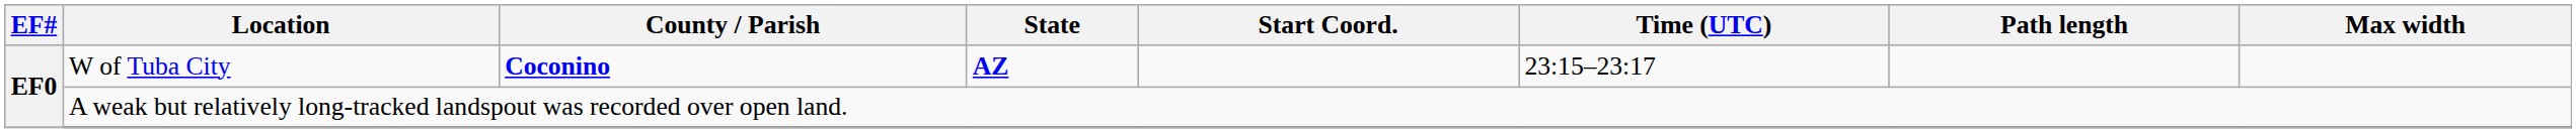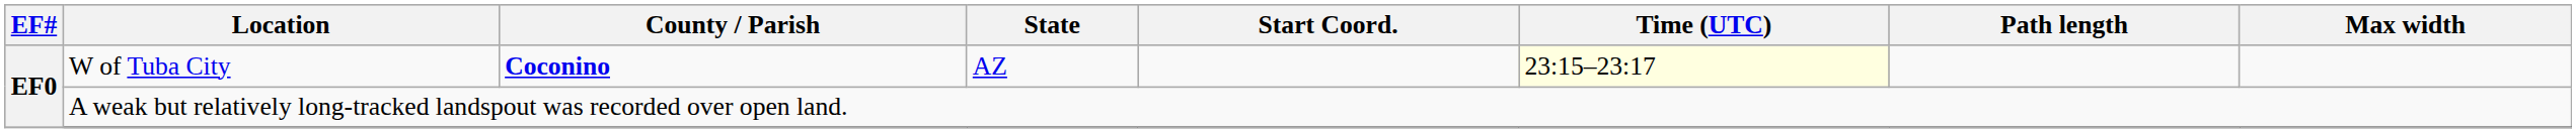W of Tuba City | State: bold -> normal
W of Tuba City | Time (UTC): no background -> lightyellow background
